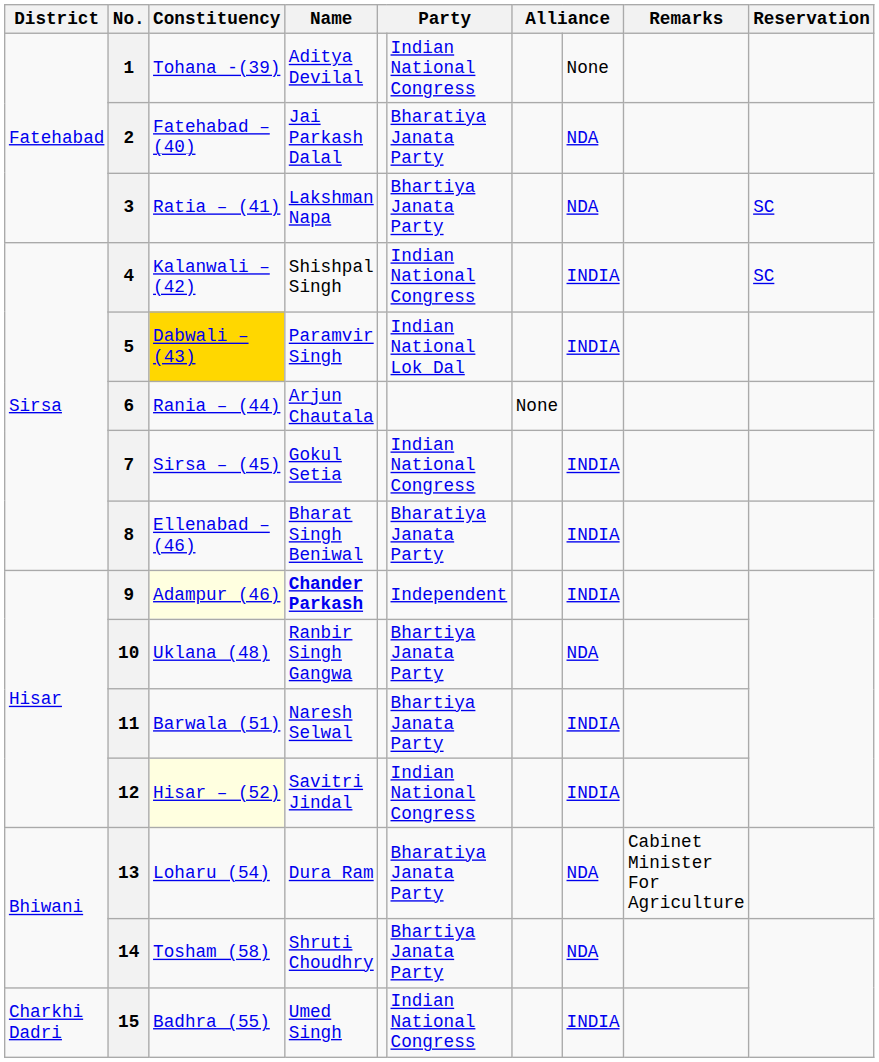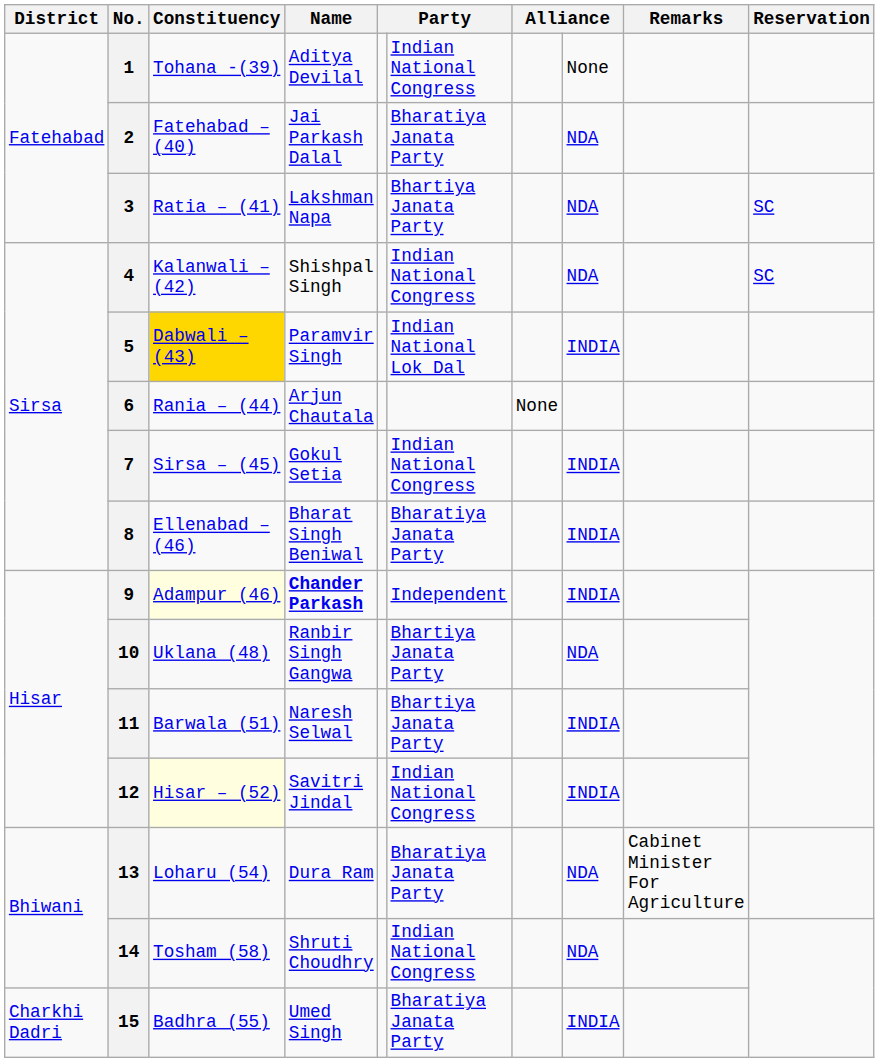4 | column 8: INDIA -> NDA
14 | column 6: Bhartiya Janata Party -> Indian National Congress
15 | column 6: Indian National Congress -> Bharatiya Janata Party
